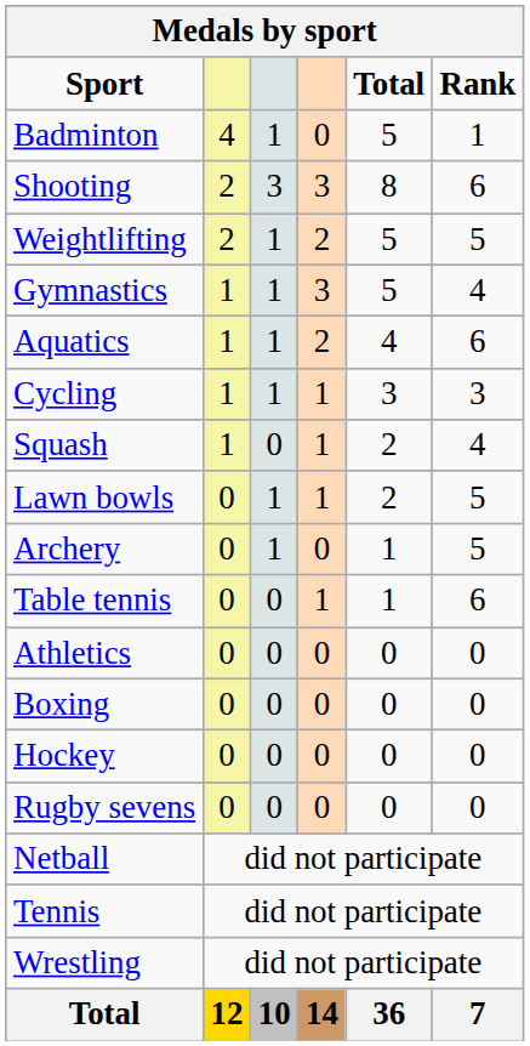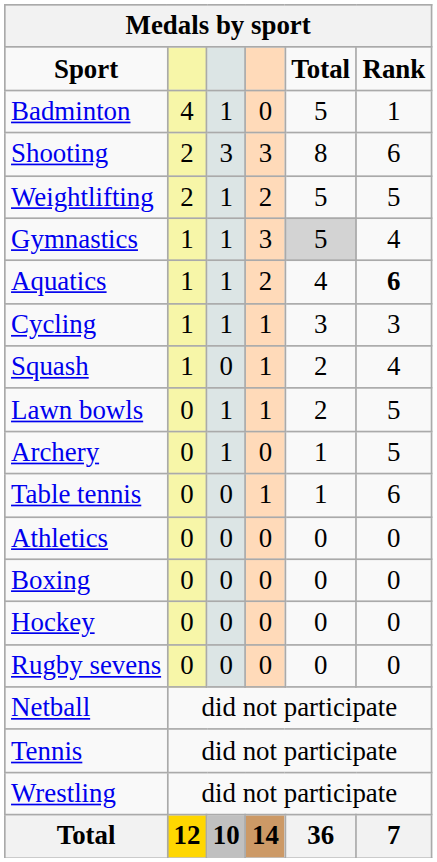Gymnastics | Total: no background -> lightgrey background
Aquatics | Rank: normal -> bold
